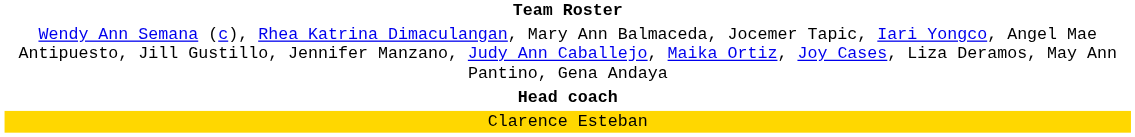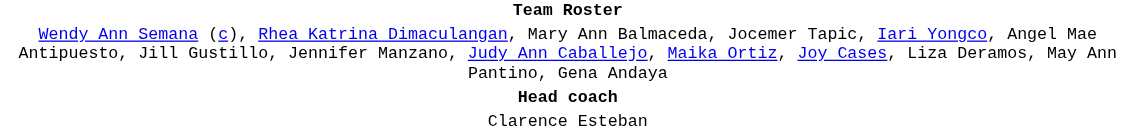row 4 | column 1: gold background -> no background
